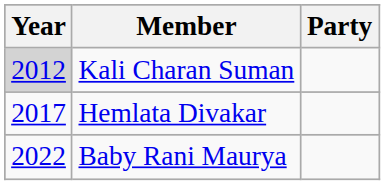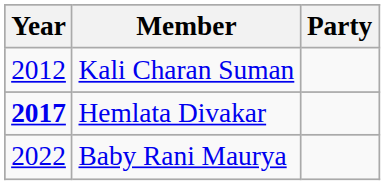Kali Charan Suman | Year: lightgrey background -> no background
Hemlata Divakar | Year: normal -> bold
